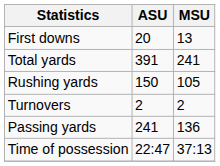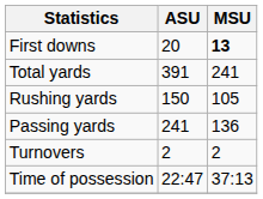First downs | MSU: normal -> bold
rows swapped: Passing yards <-> Turnovers
